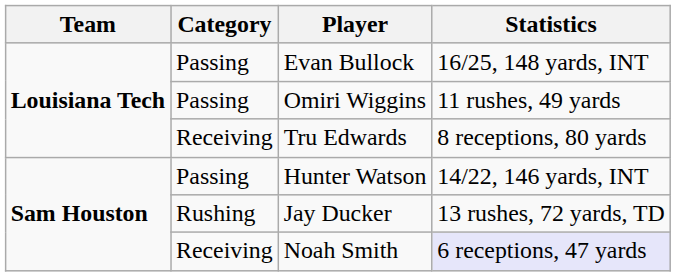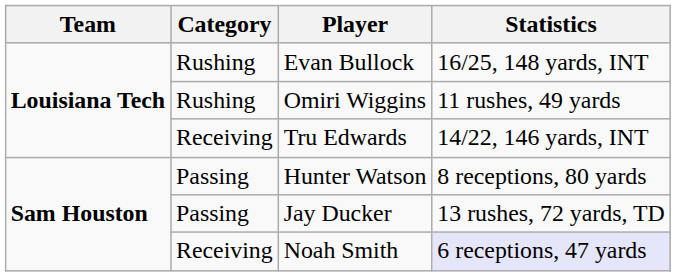Evan Bullock | Category: Passing -> Rushing
Omiri Wiggins | Category: Passing -> Rushing
Tru Edwards | Statistics: 8 receptions, 80 yards -> 14/22, 146 yards, INT
Hunter Watson | Statistics: 14/22, 146 yards, INT -> 8 receptions, 80 yards
Jay Ducker | Category: Rushing -> Passing
